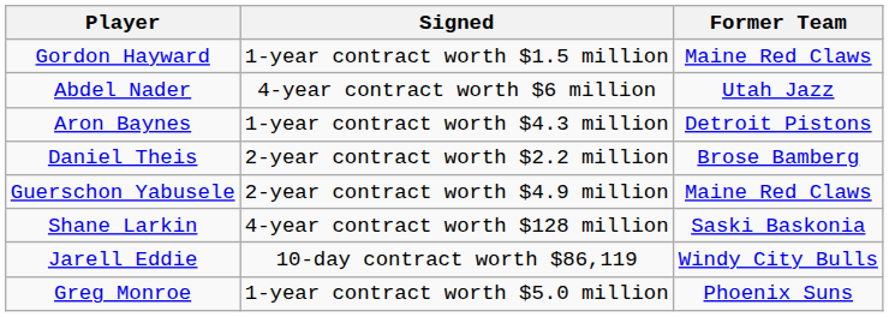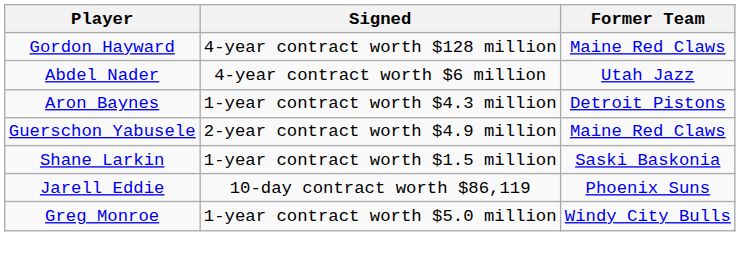Gordon Hayward | Signed: 1-year contract worth $1.5 million -> 4-year contract worth $128 million
- row: Daniel Theis | 2-year contract worth $2.2 million | Brose Bamberg
Shane Larkin | Signed: 4-year contract worth $128 million -> 1-year contract worth $1.5 million
Jarell Eddie | Former Team: Windy City Bulls -> Phoenix Suns
Greg Monroe | Former Team: Phoenix Suns -> Windy City Bulls
